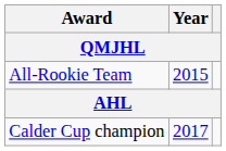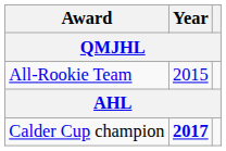Calder Cup champion | Year: normal -> bold
